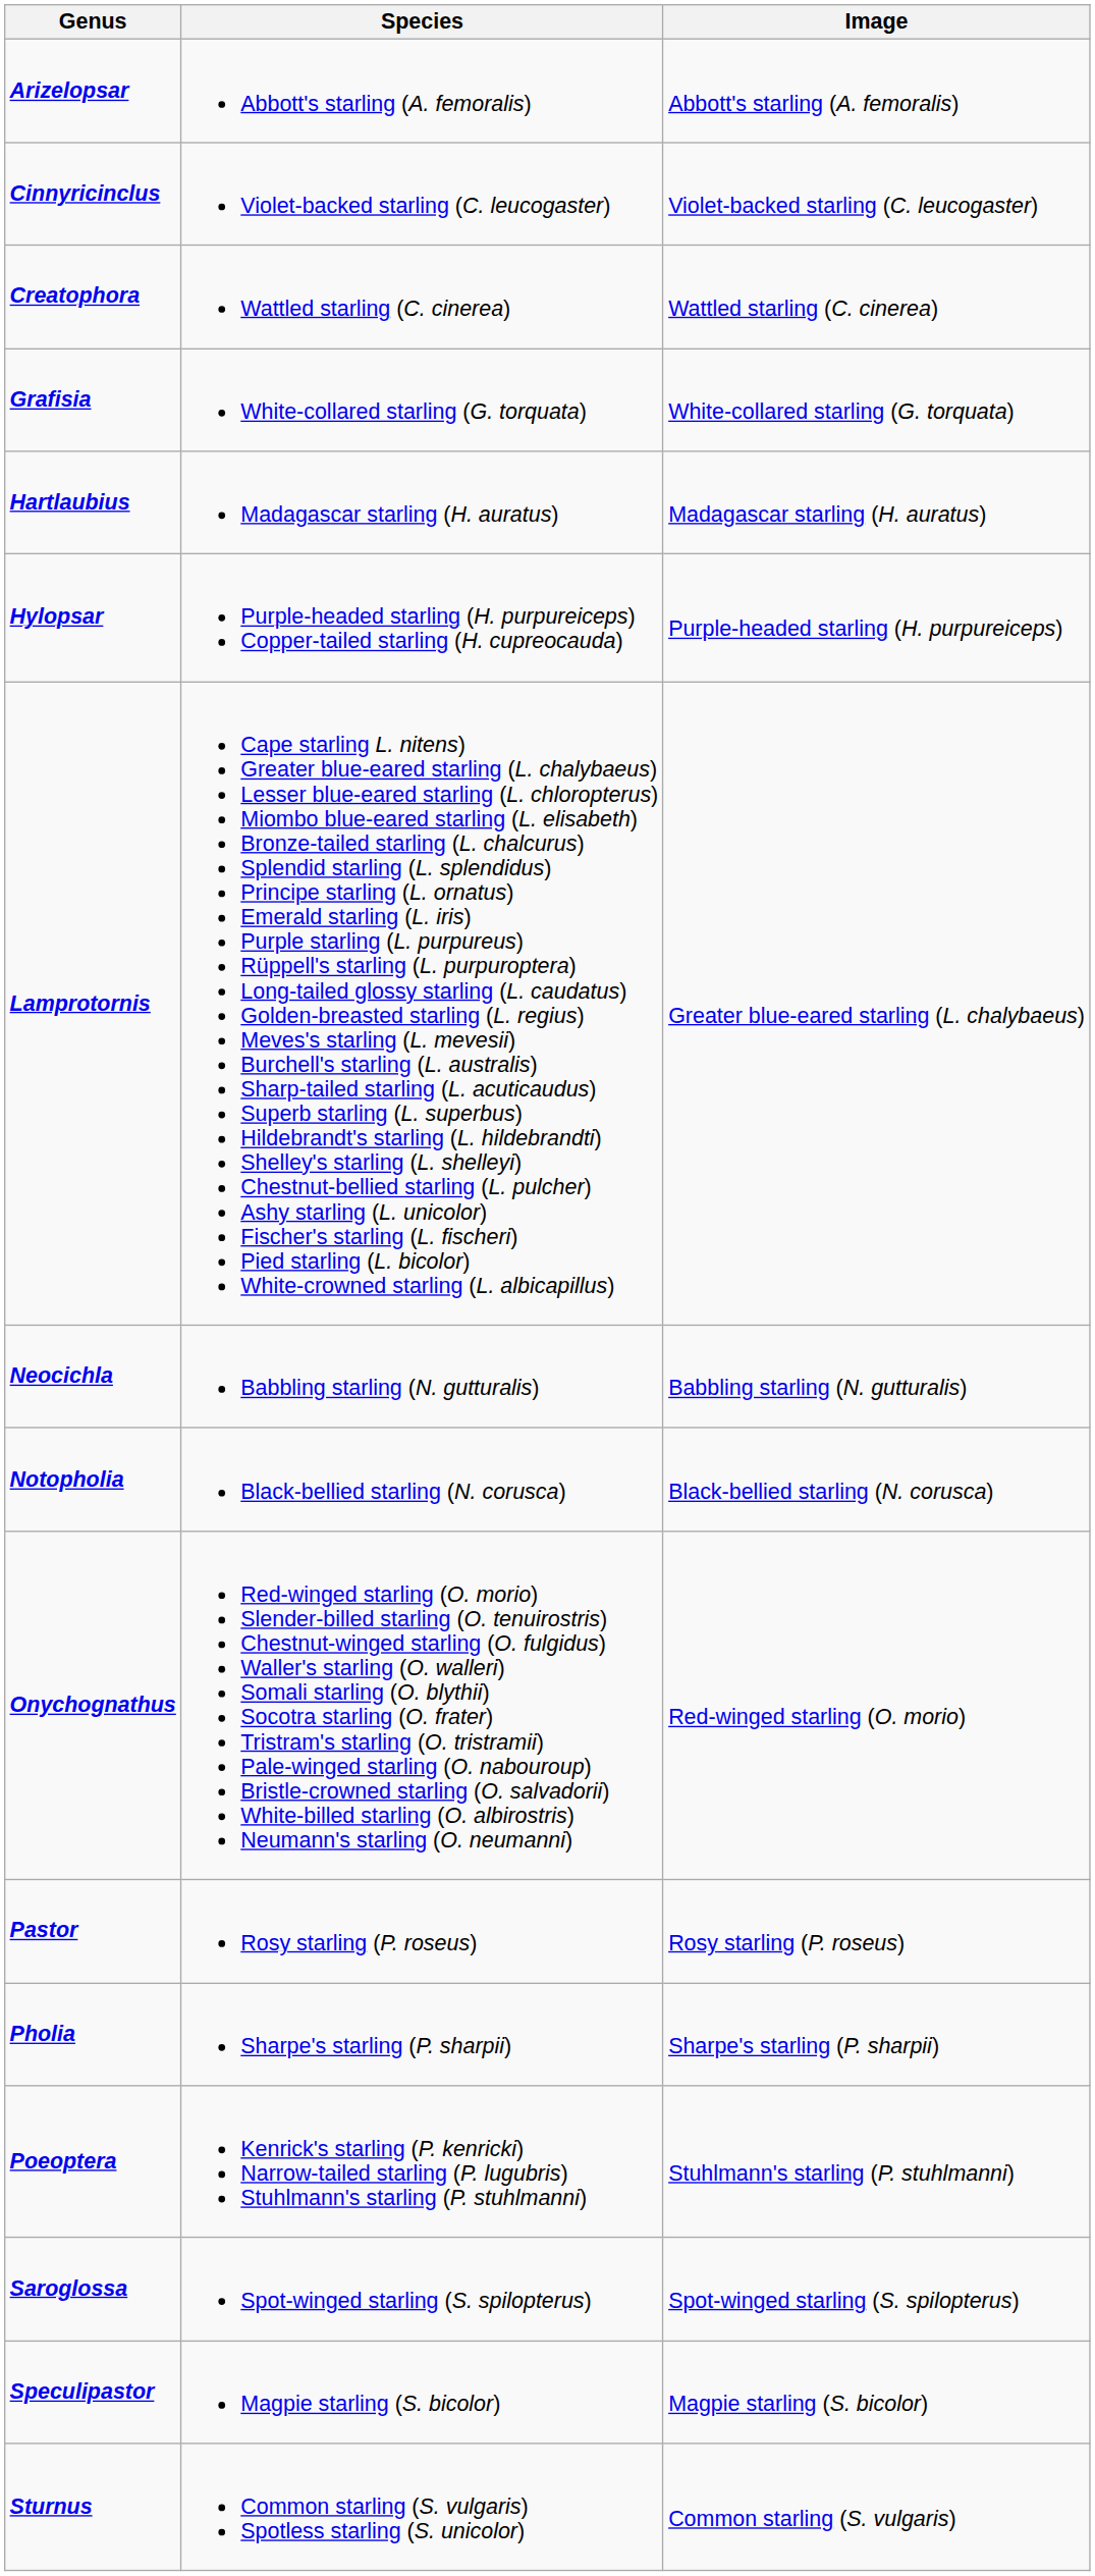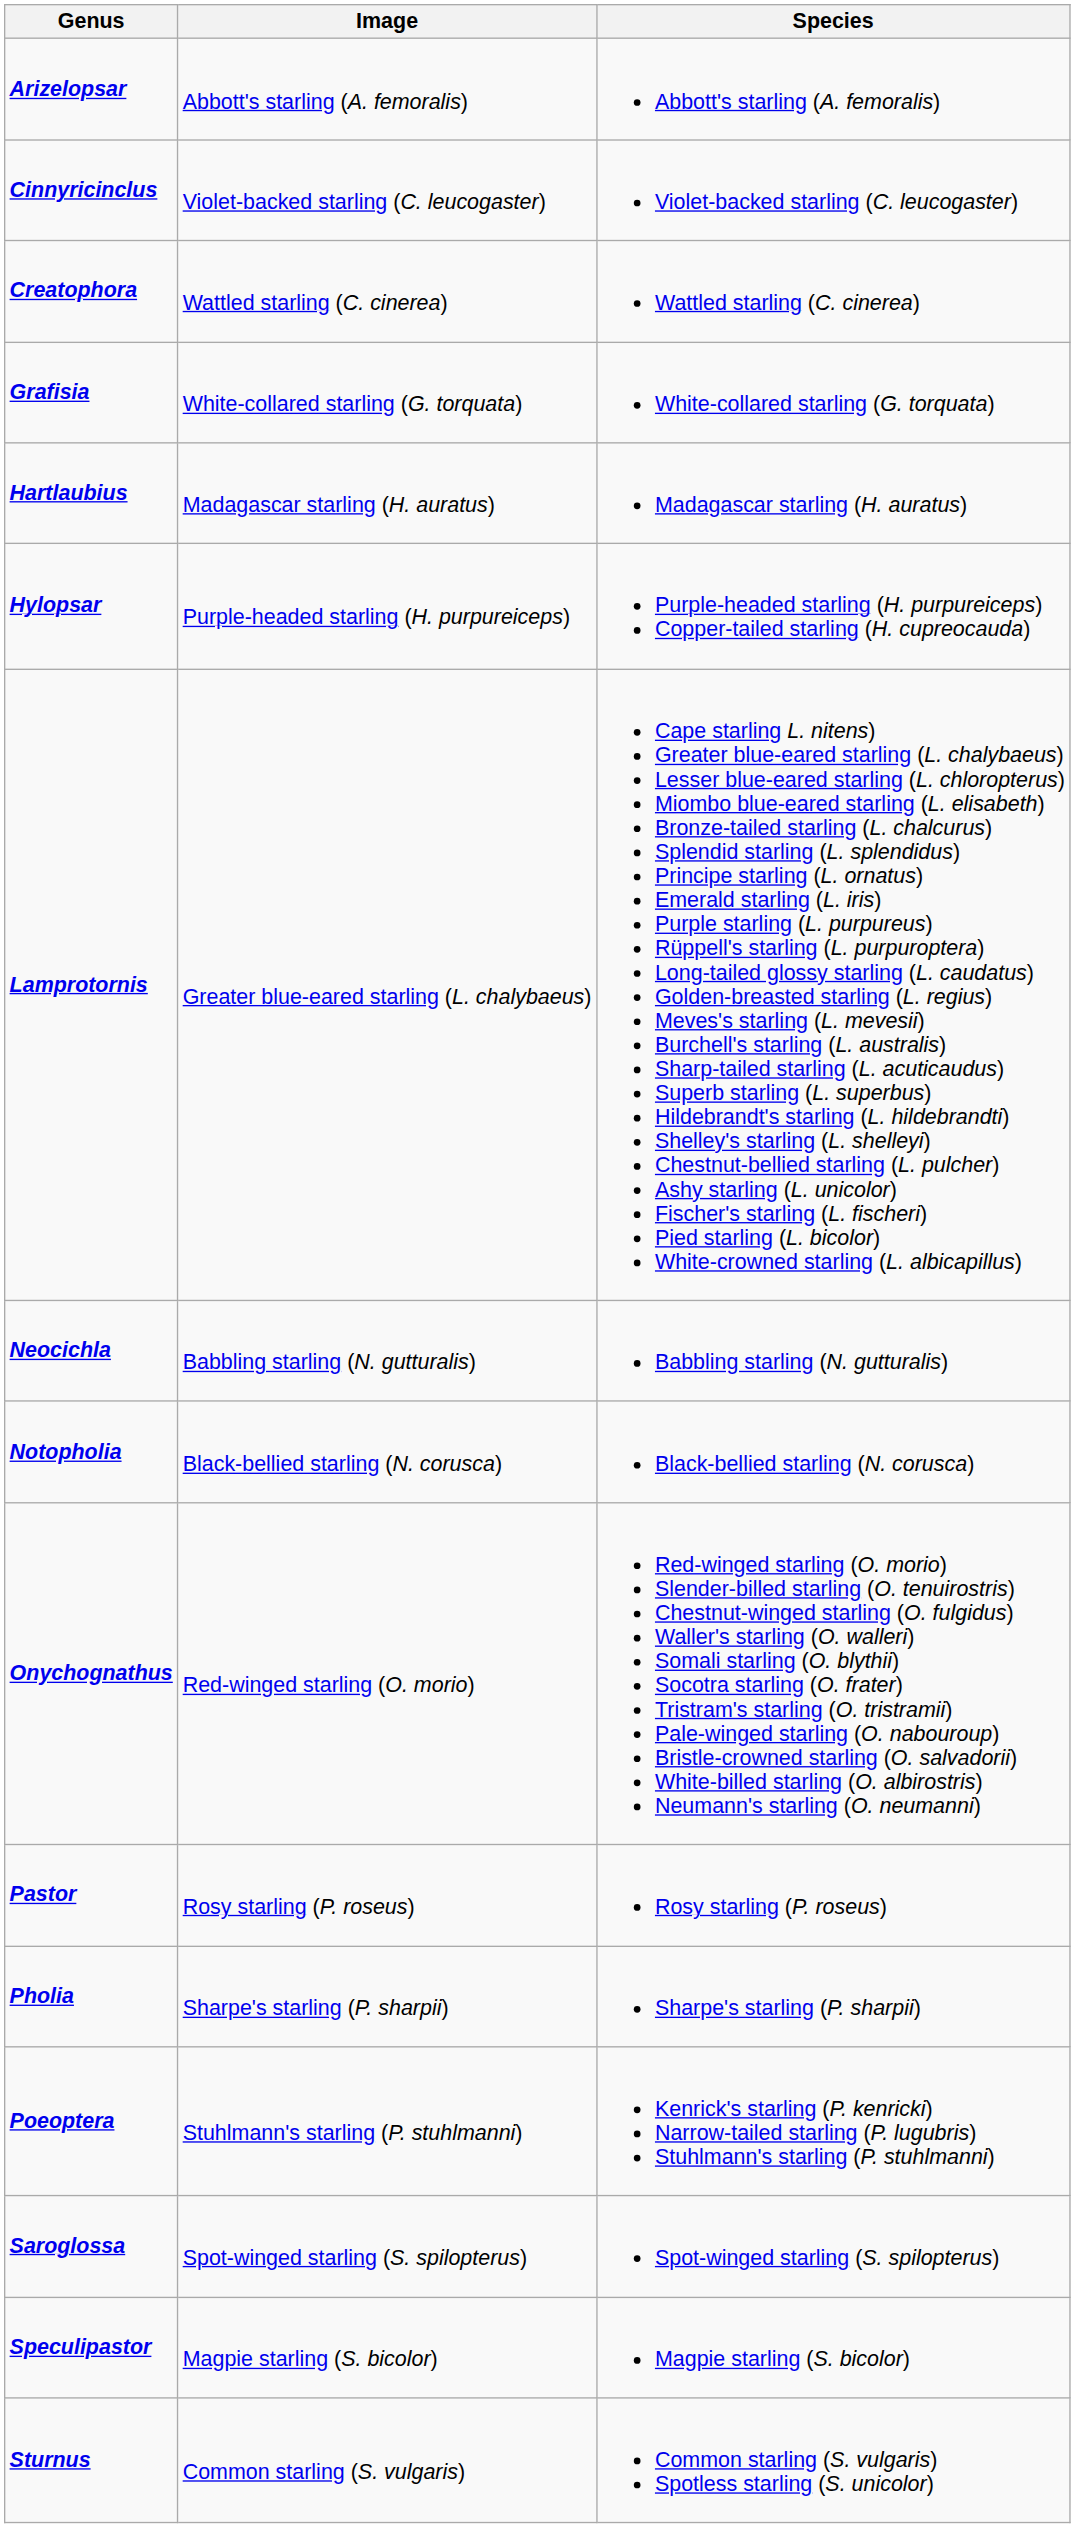columns swapped: Species <-> Image
